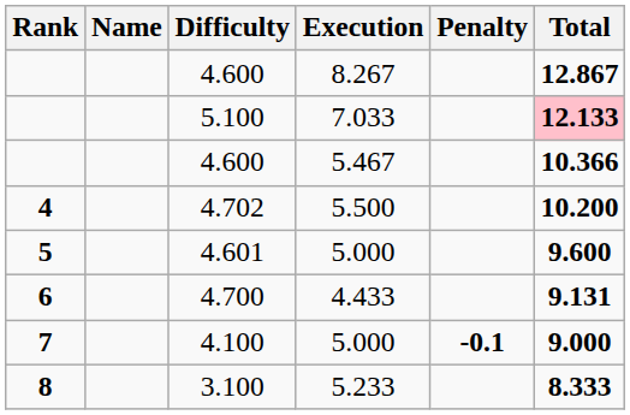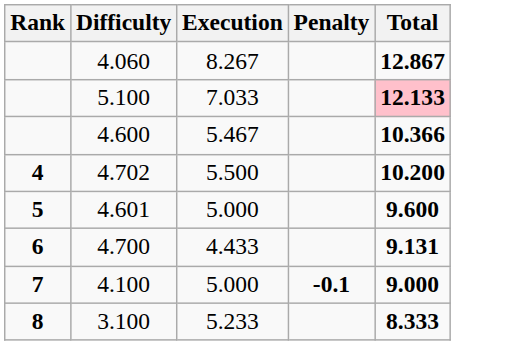- column: Name
8.267 | Difficulty: 4.600 -> 4.060
